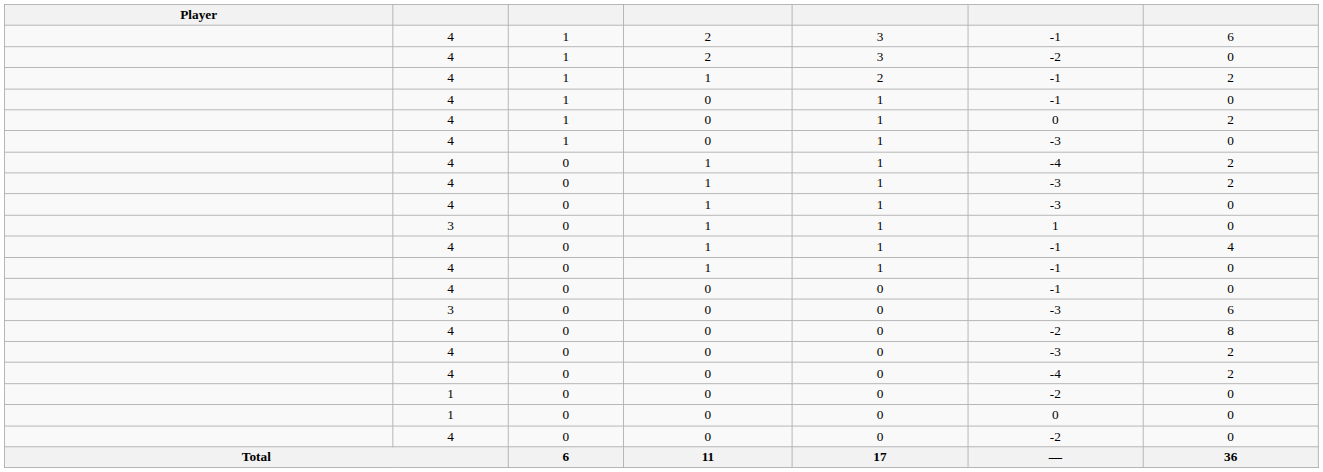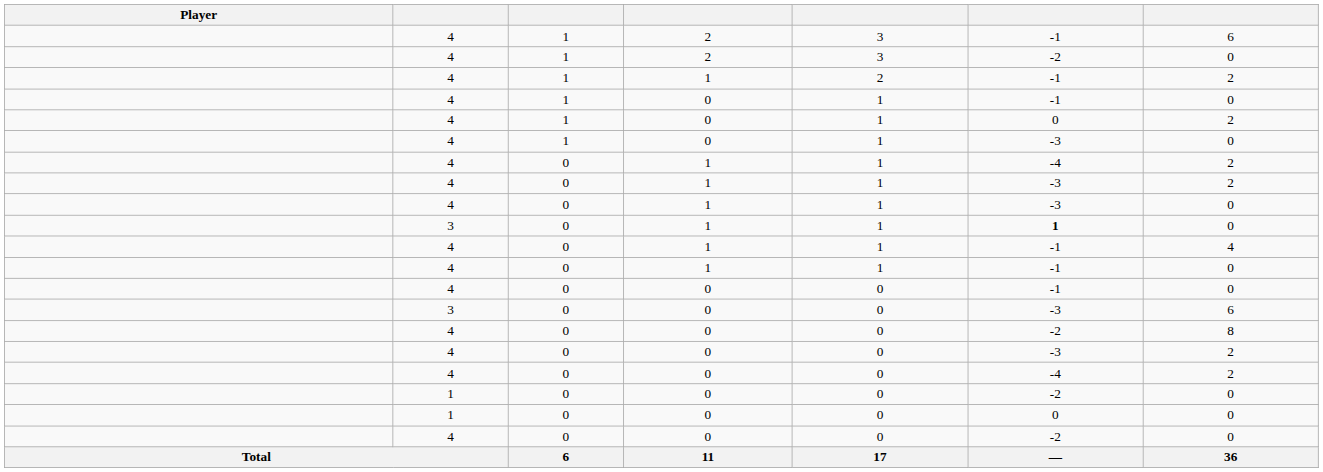row 11 | column 6: normal -> bold
